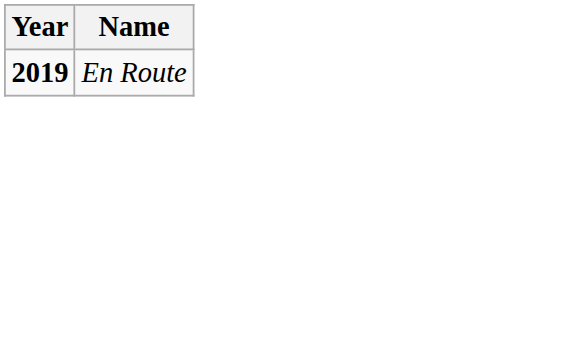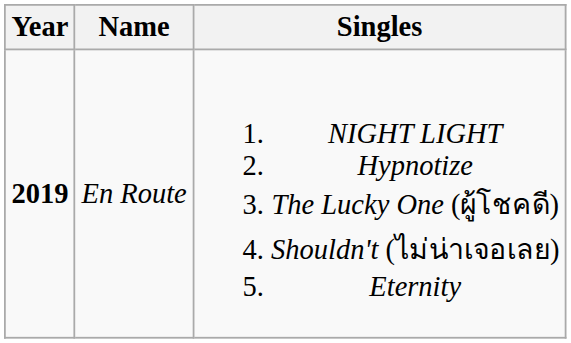+ column: Singles | NIGHT LIGHT Hypnotize The Lucky One (ผู้โชคดี) Shouldn't (ไม่น่าเจอเลย) Eternity
